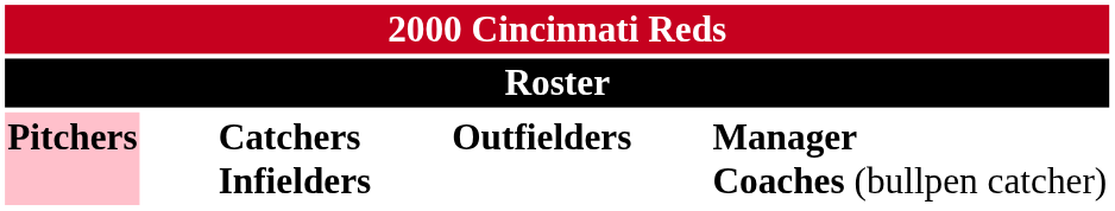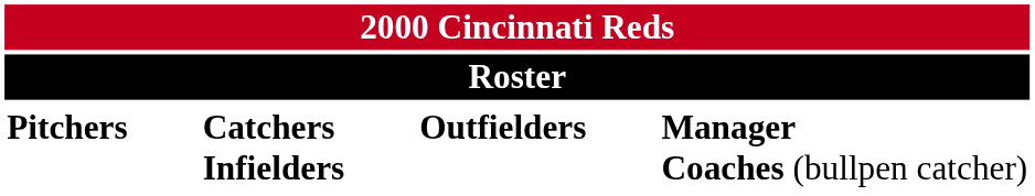Pitchers | column 1: pink background -> no background
